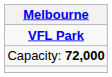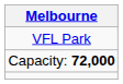row 2 | column 1: bold -> normal
